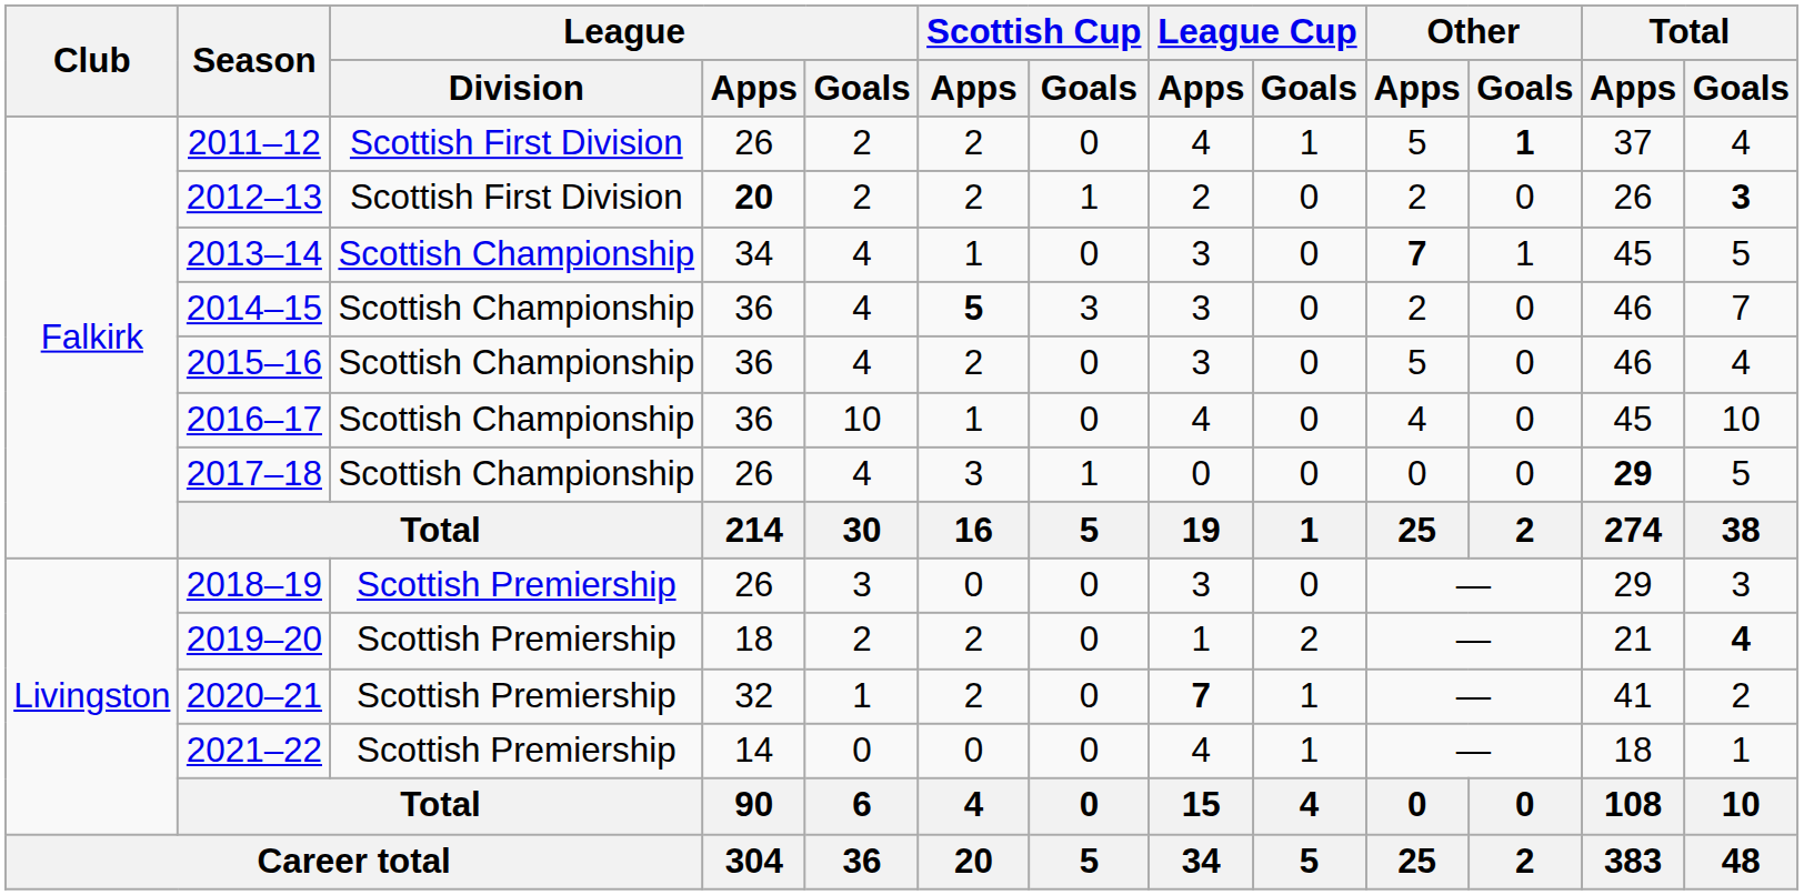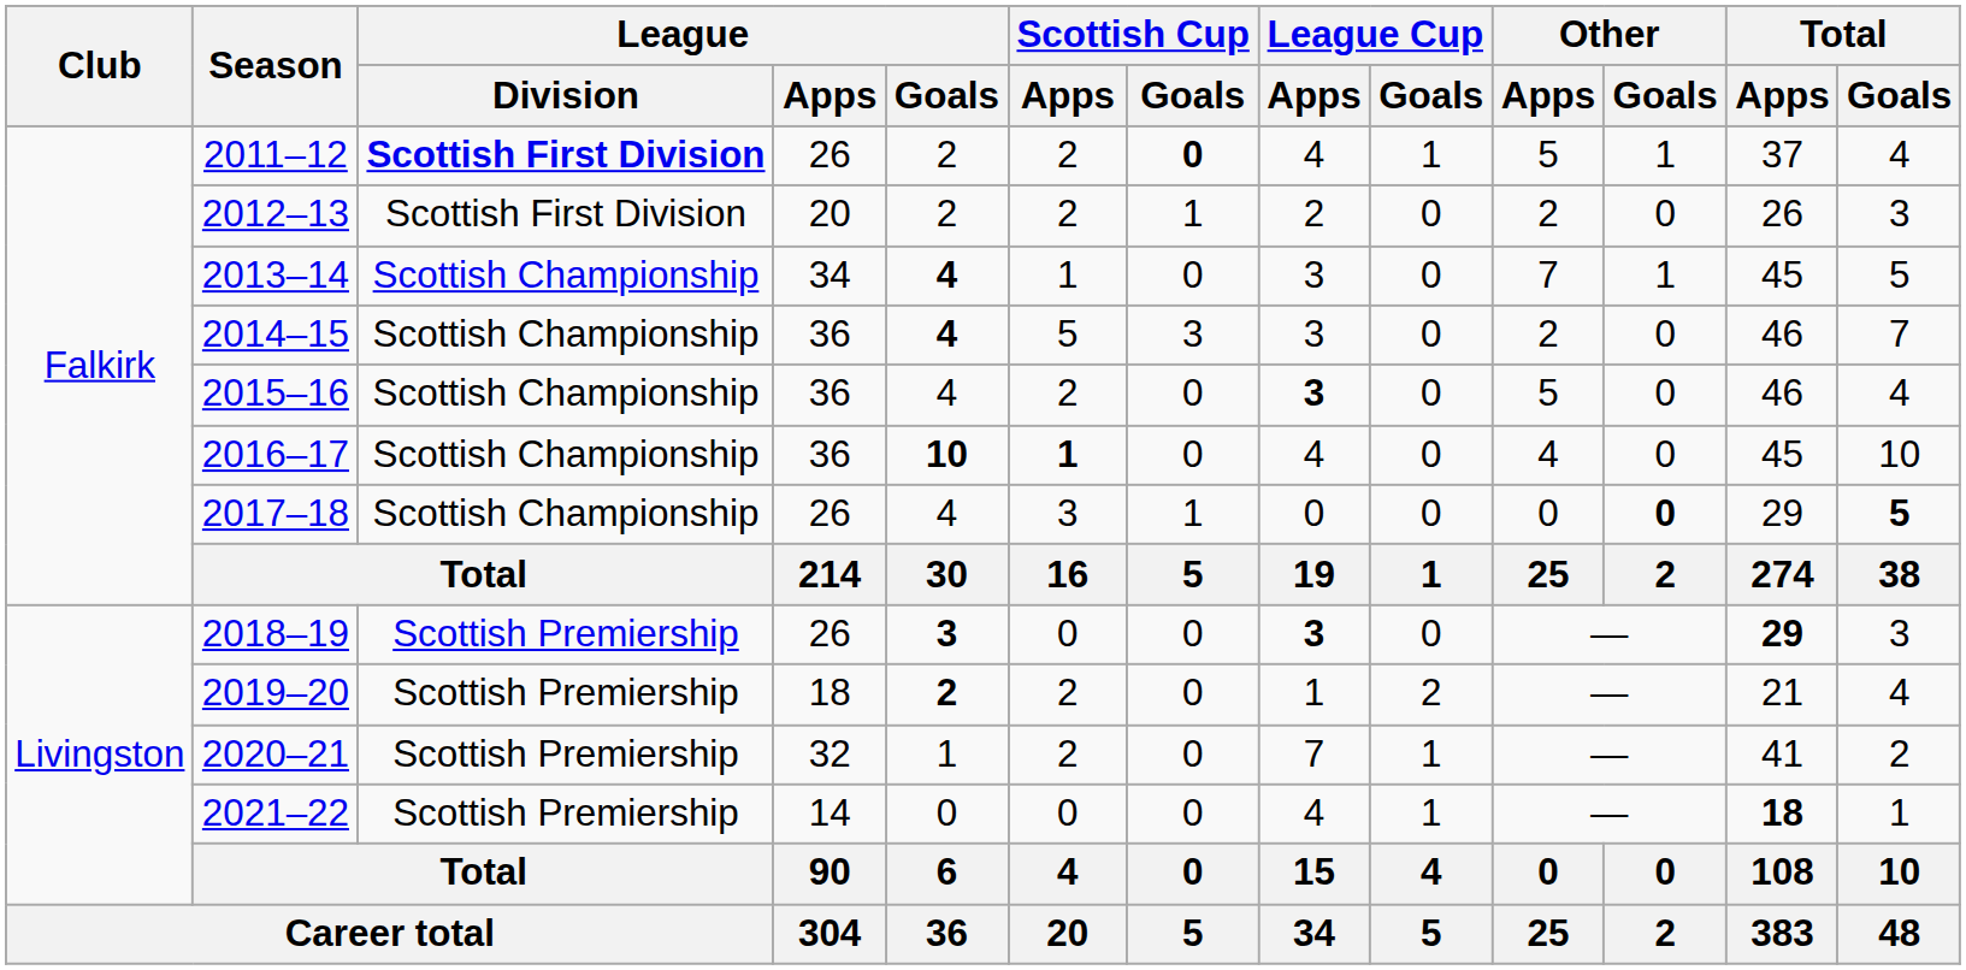2011–12 | League / Division: normal -> bold
2011–12 | Scottish Cup / Goals: normal -> bold
2011–12 | Other / Goals: bold -> normal
2012–13 | League / Apps: bold -> normal
2012–13 | Total / Goals: bold -> normal
2013–14 | League / Goals: normal -> bold
2013–14 | Other / Apps: bold -> normal
2014–15 | League / Goals: normal -> bold
2014–15 | Scottish Cup / Apps: bold -> normal
2015–16 | League Cup / Apps: normal -> bold
2016–17 | League / Goals: normal -> bold
2016–17 | Scottish Cup / Apps: normal -> bold
2017–18 | Other / Goals: normal -> bold
2017–18 | Total / Apps: bold -> normal
2017–18 | Total / Goals: normal -> bold
2018–19 | League / Goals: normal -> bold
2018–19 | League Cup / Apps: normal -> bold
2018–19 | Total / Apps: normal -> bold
2019–20 | League / Goals: normal -> bold
2019–20 | Total / Goals: bold -> normal
2020–21 | League Cup / Apps: bold -> normal
2021–22 | Total / Apps: normal -> bold
